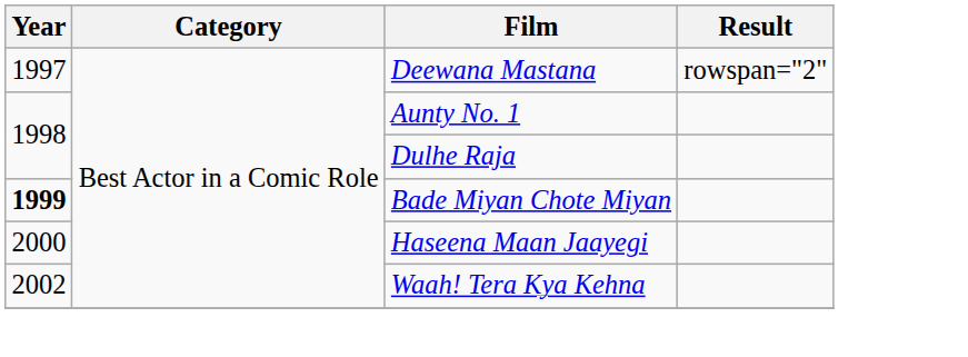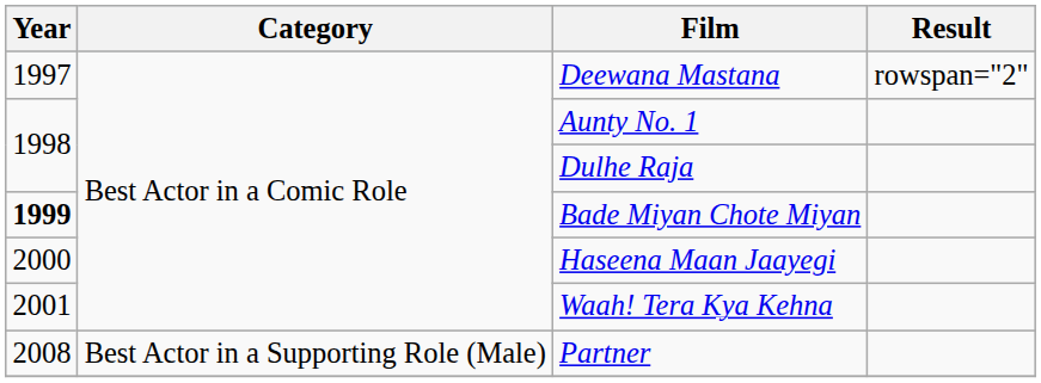Waah! Tera Kya Kehna | Year: 2002 -> 2001
+ row: 2008 | Best Actor in a Supporting Role (Male) | Partner
